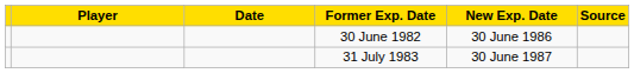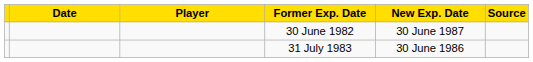columns swapped: Player <-> Date
30 June 1982 | New Exp. Date: 30 June 1986 -> 30 June 1987
31 July 1983 | New Exp. Date: 30 June 1987 -> 30 June 1986
